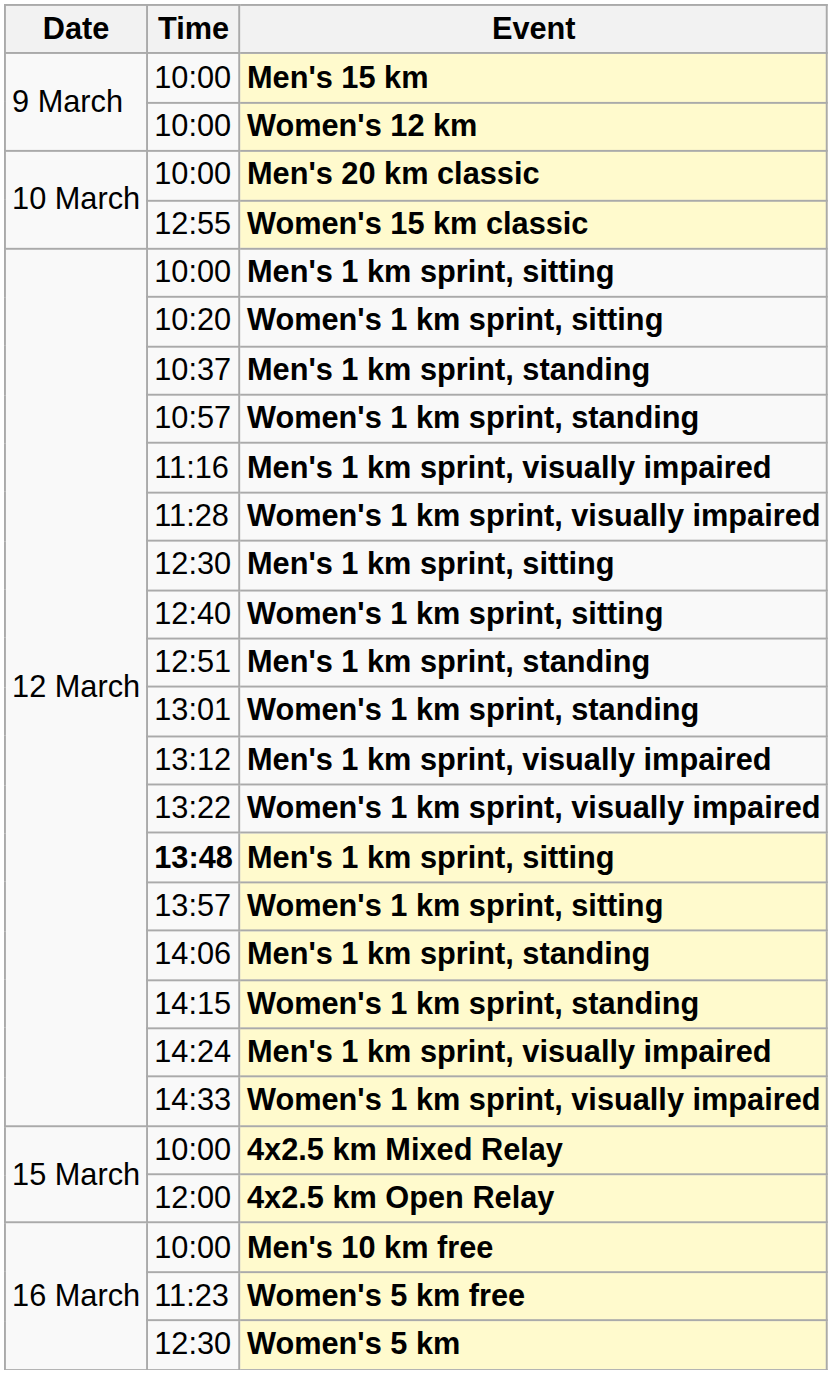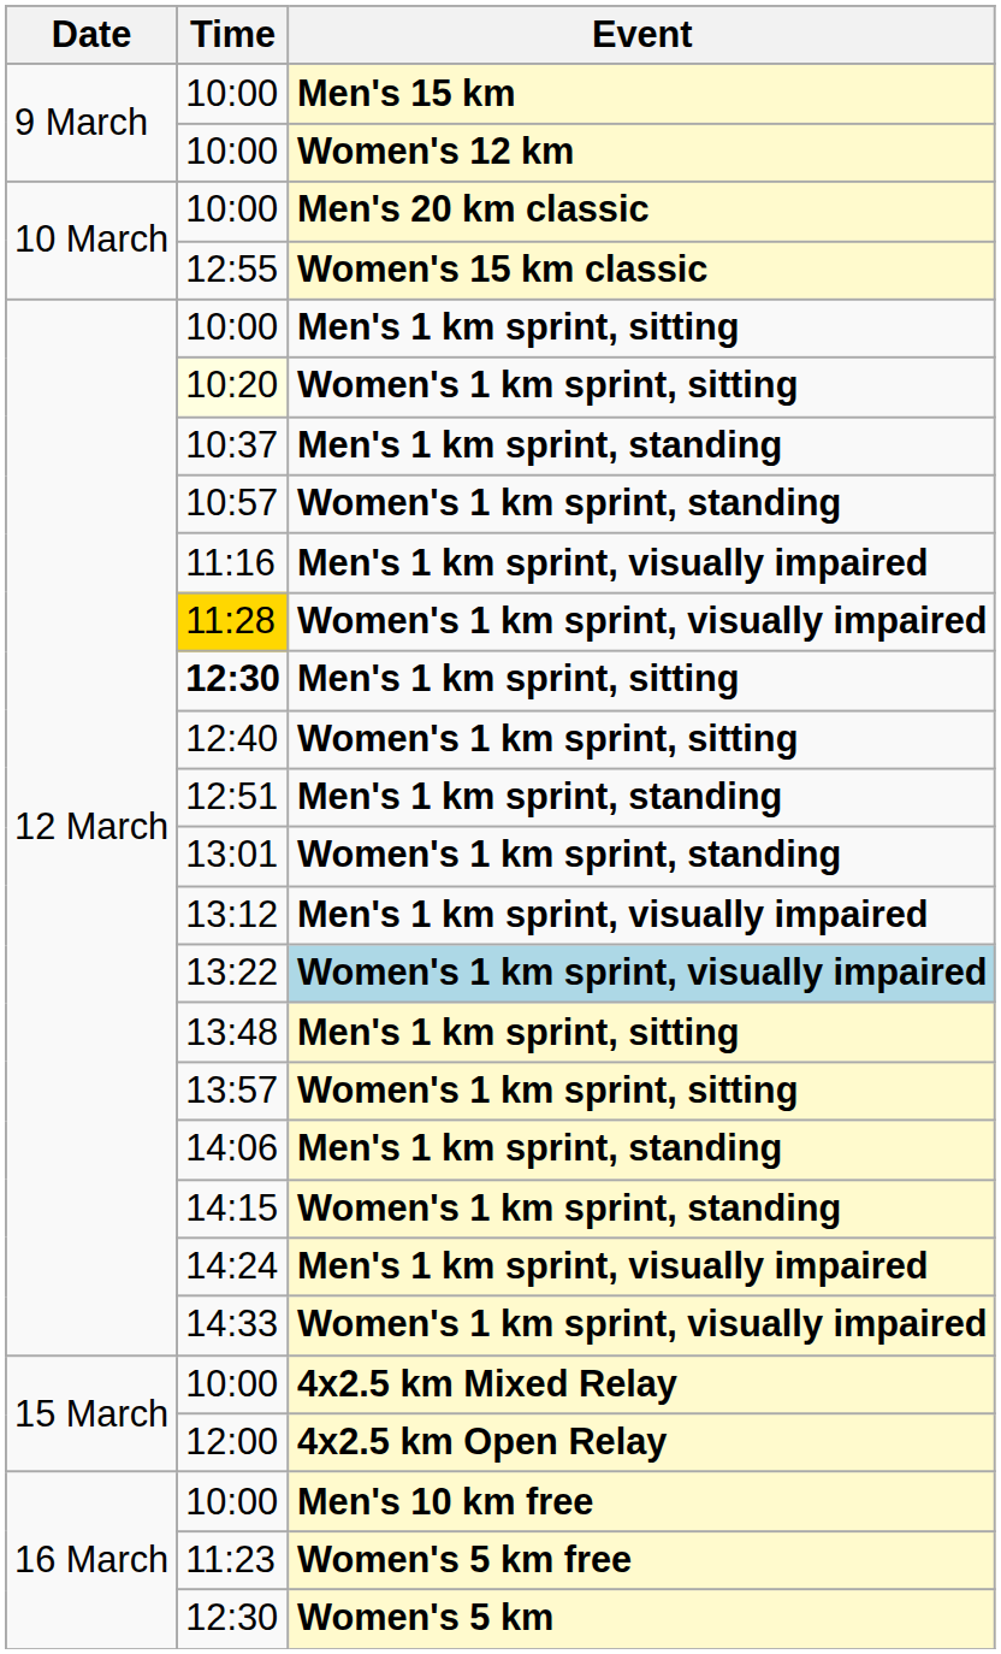10:20 | Time: no background -> lightyellow background
11:28 | Time: no background -> gold background
12:30 / Men's 1 km sprint, sitting | Time: normal -> bold
13:22 | Event: no background -> lightblue background
13:48 | Time: bold -> normal
